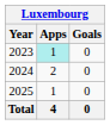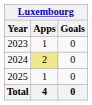2023 | Apps: paleturquoise background -> no background
2024 | Apps: no background -> khaki background
